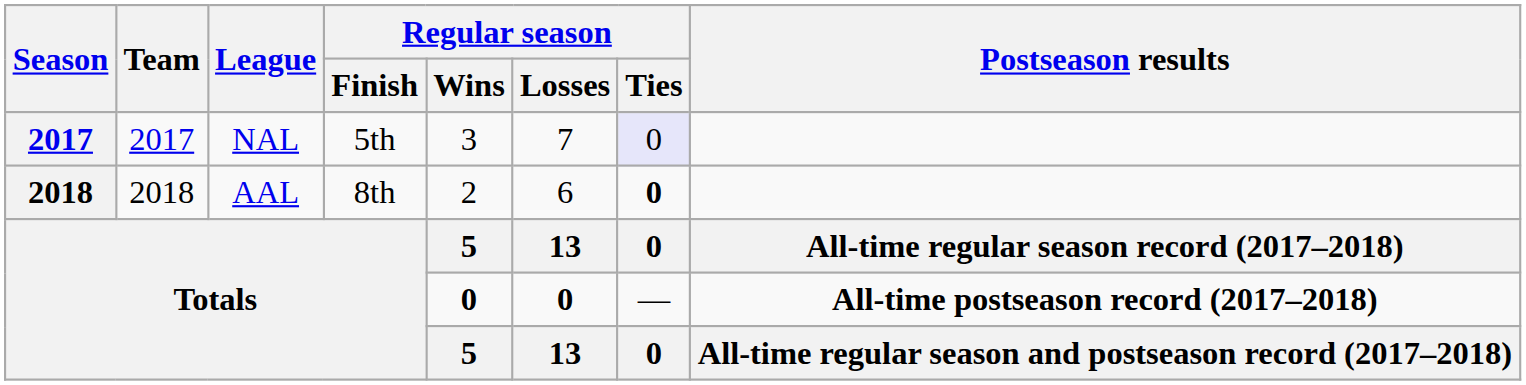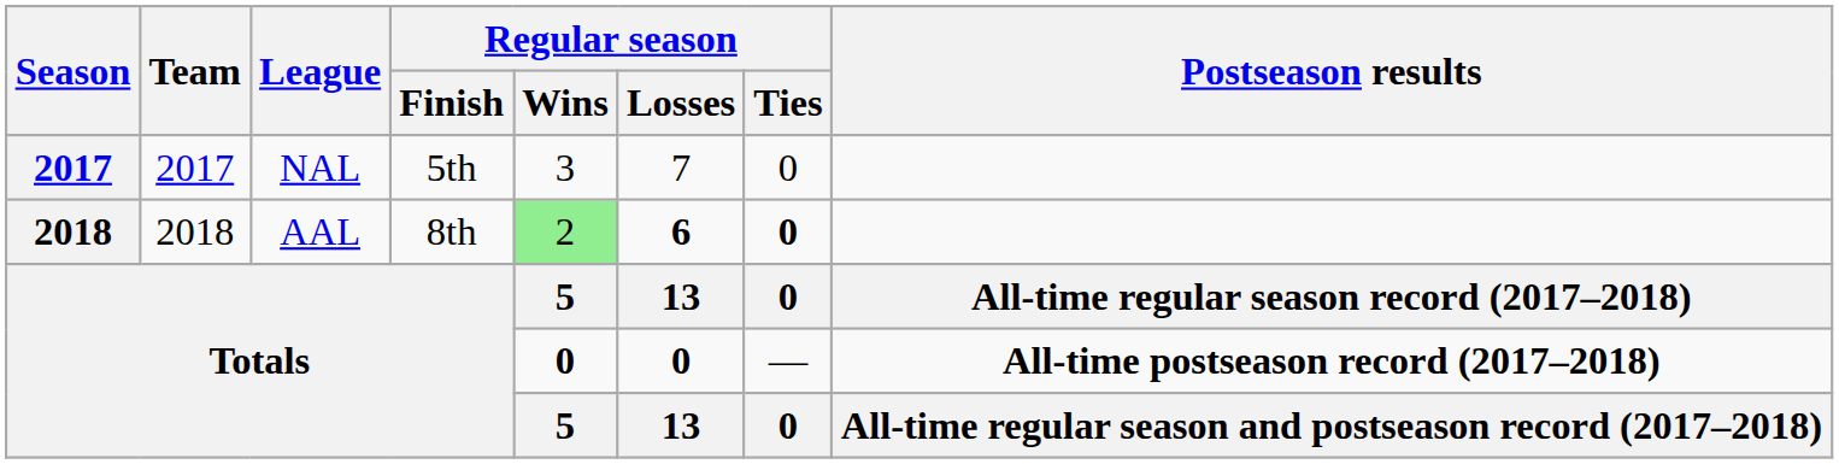NAL | Regular season / Ties: lavender background -> no background
AAL | Regular season / Wins: no background -> lightgreen background
AAL | Regular season / Losses: normal -> bold
